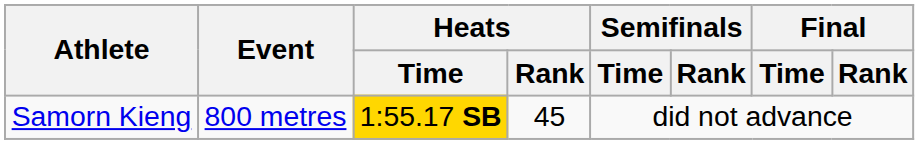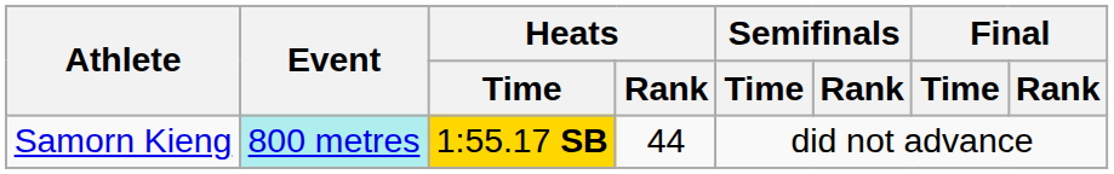Samorn Kieng | Event: no background -> paleturquoise background
Samorn Kieng | Heats / Rank: 45 -> 44
